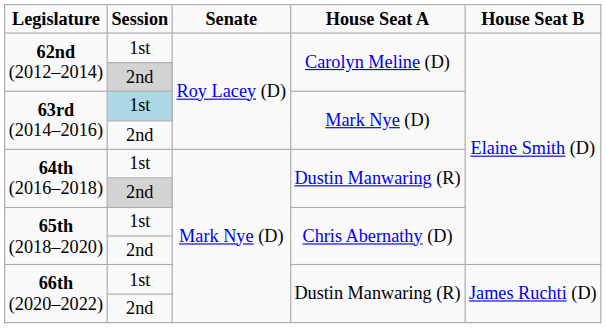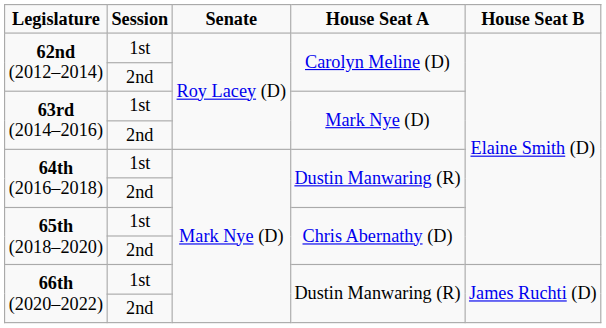62nd (2012–2014) / 2nd | Session: lightgrey background -> no background
63rd (2014–2016) / 1st | Session: lightblue background -> no background
64th (2016–2018) / 2nd | Session: lightgrey background -> no background
